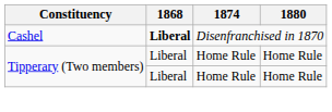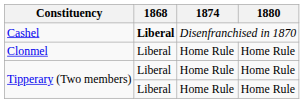+ row: Clonmel | Liberal | Home Rule | Home Rule
